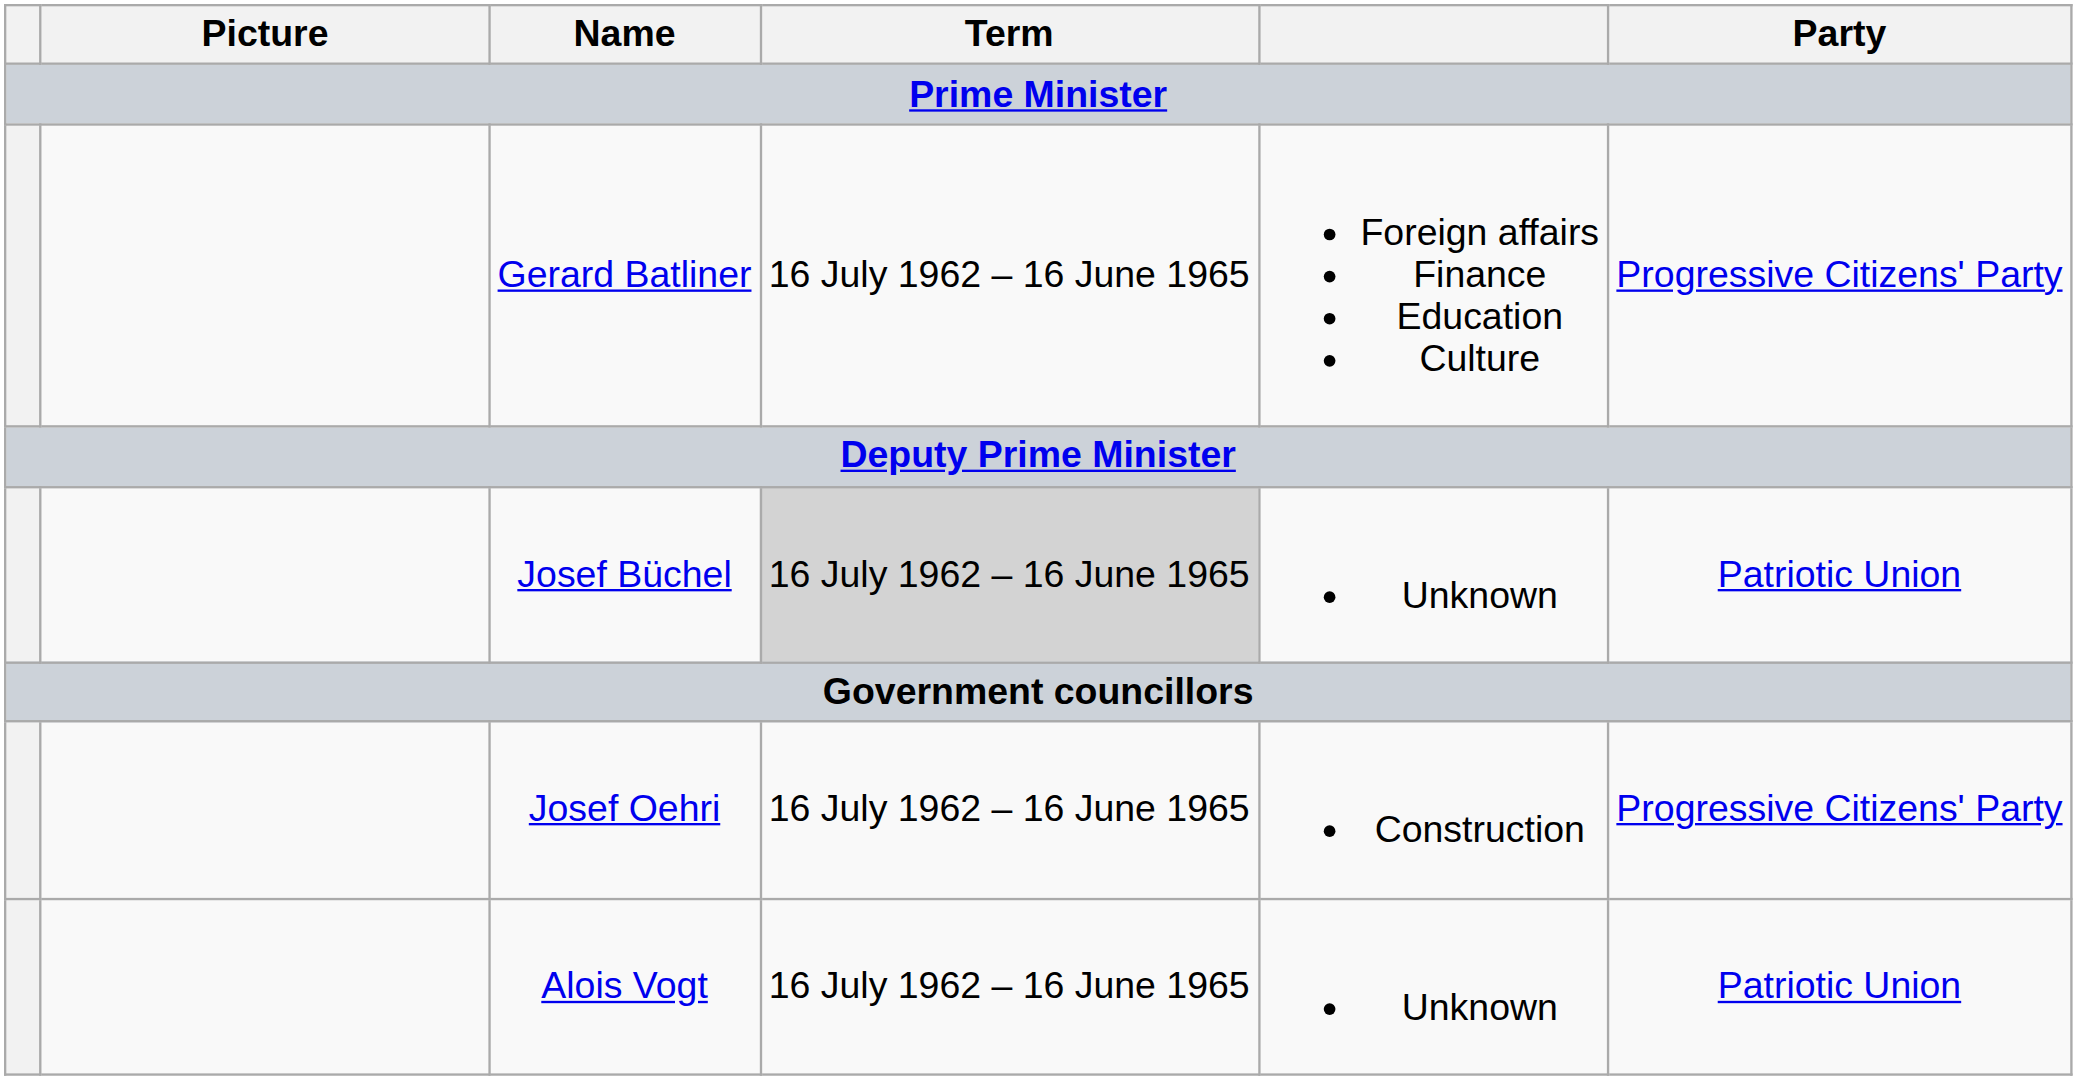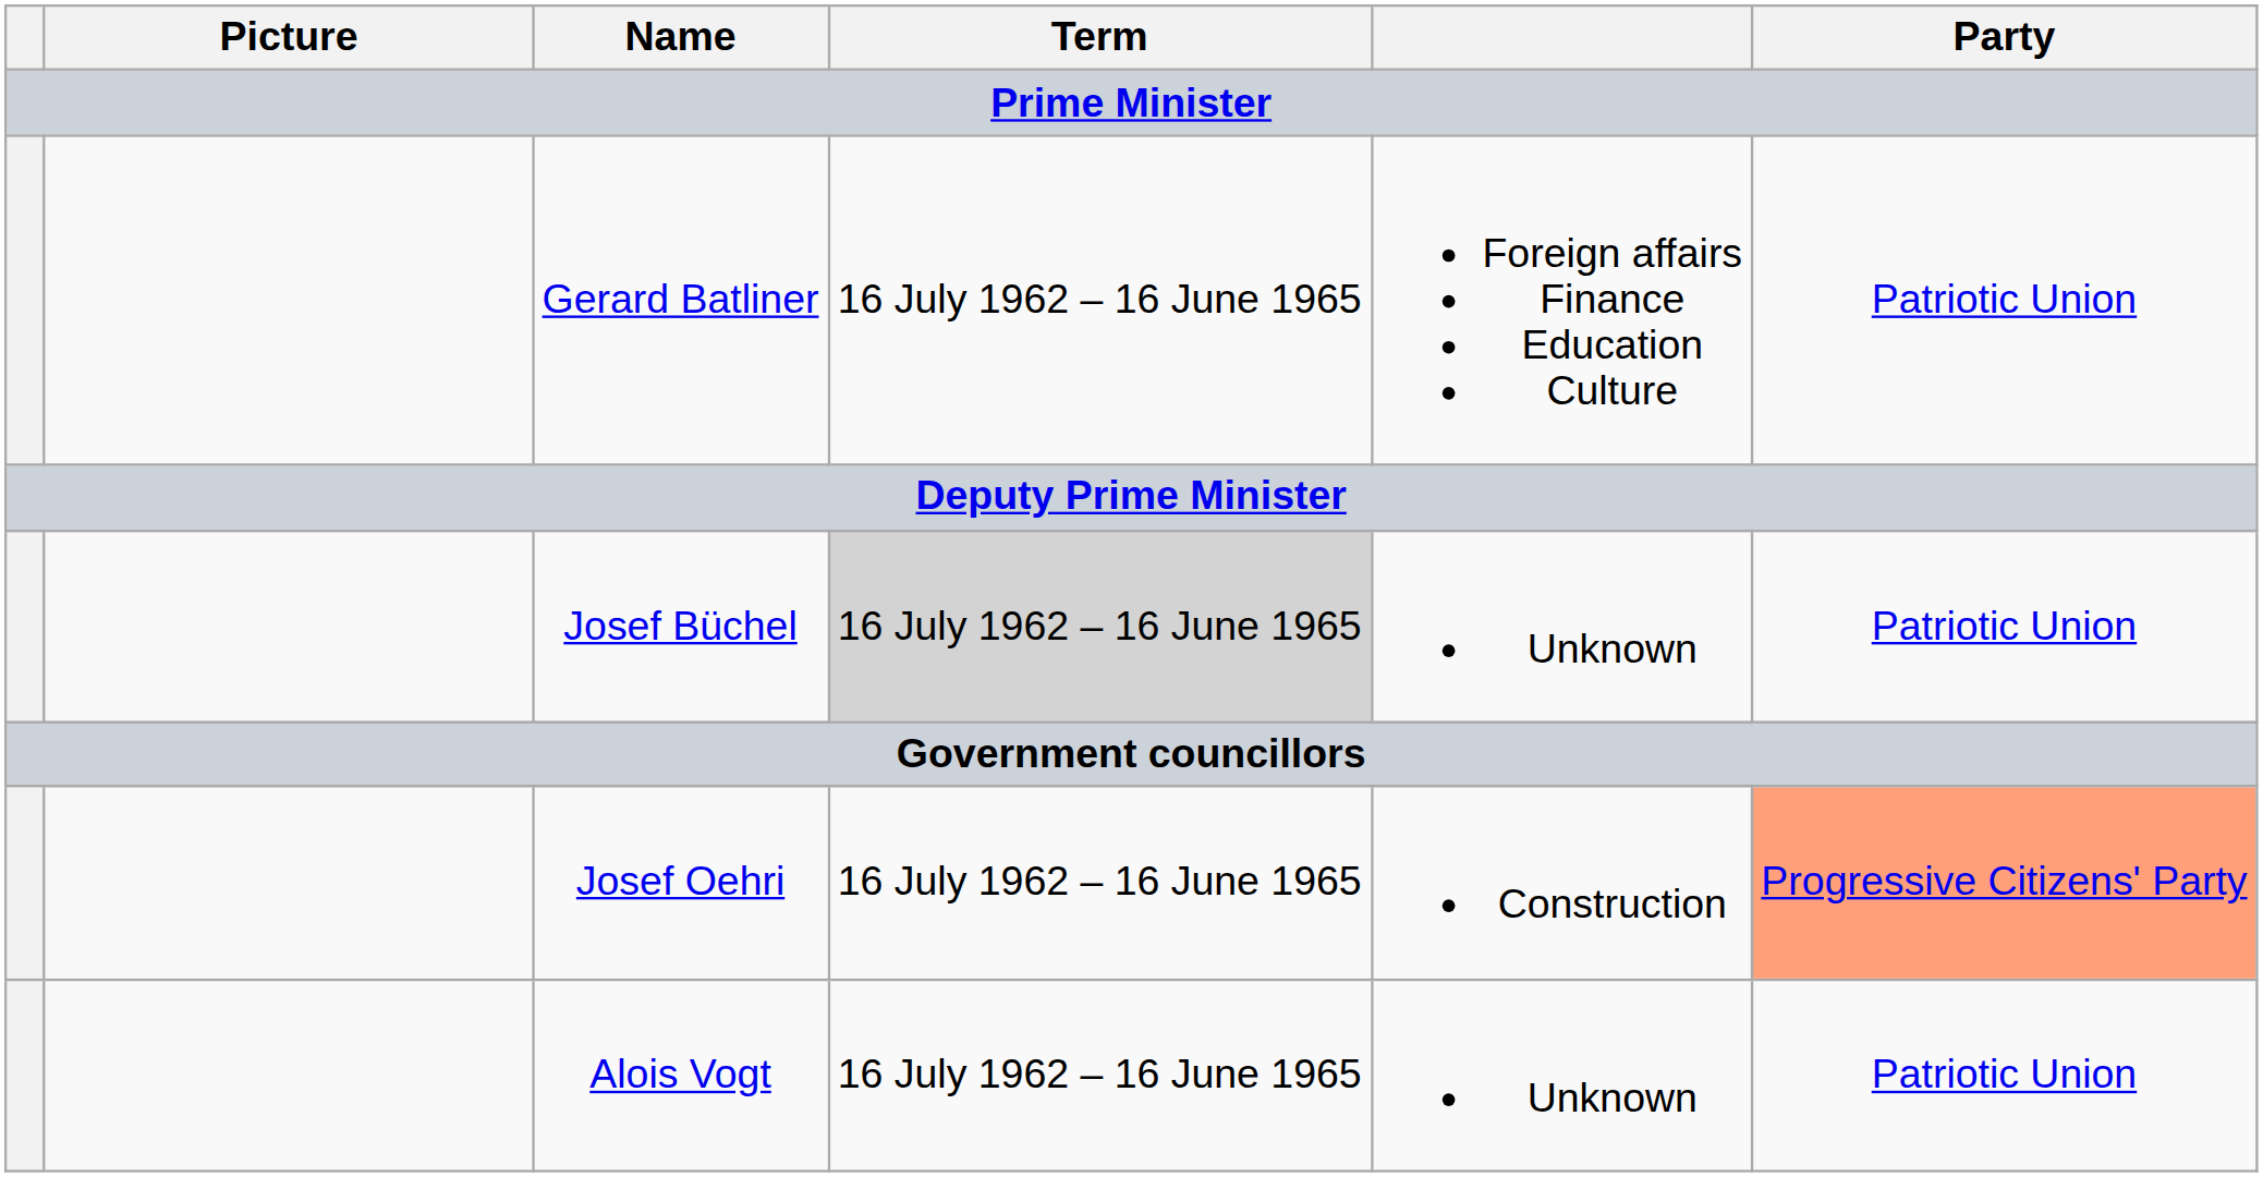Gerard Batliner | Party: Progressive Citizens' Party -> Patriotic Union
Josef Oehri | Party: no background -> lightsalmon background
